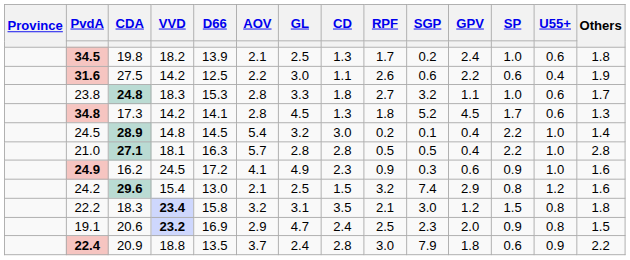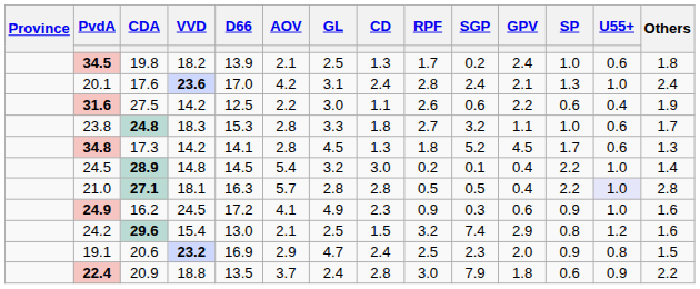+ row: 20.1 | 17.6 | 23.6 | 17.0 | 4.2 | 3.1 | 2.4 | 2.8 | 2.4 | 2.1 | 1.3 | 1.0 | 2.4
21.0 | U55+: no background -> lavender background
- row: 22.2 | 18.3 | 23.4 | 15.8 | 3.2 | 3.1 | 3.5 | 2.1 | 3.0 | 1.2 | 1.5 | 0.8 | 1.8
